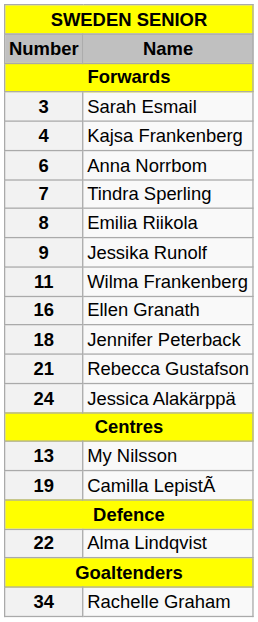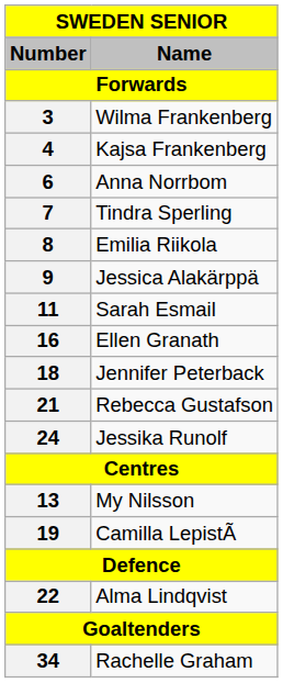3 | Name: Sarah Esmail -> Wilma Frankenberg
9 | Name: Jessika Runolf -> Jessica Alakärppä
11 | Name: Wilma Frankenberg -> Sarah Esmail
24 | Name: Jessica Alakärppä -> Jessika Runolf
